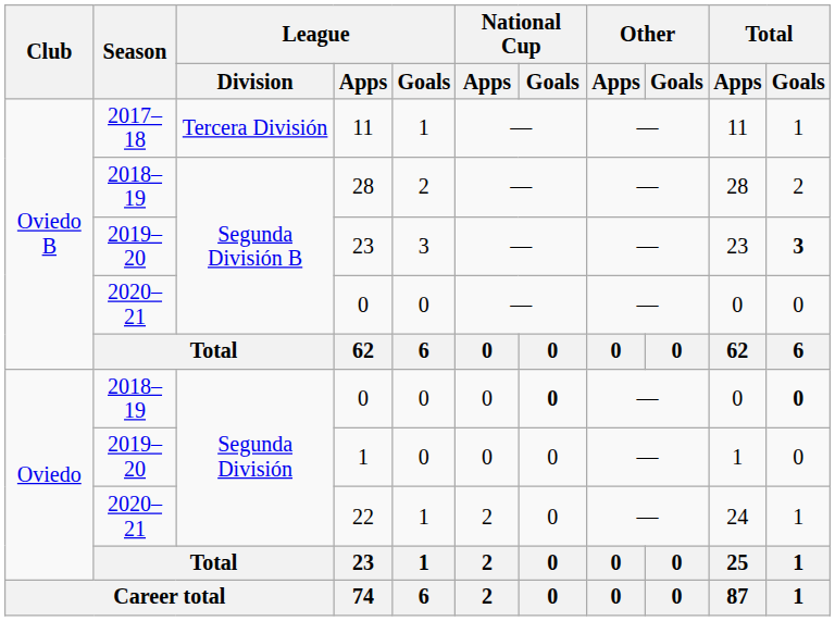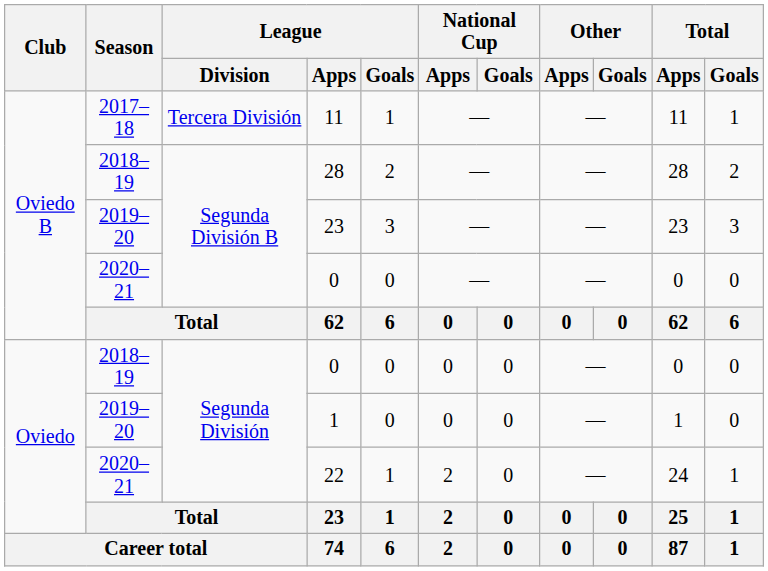2019–20 / 23 | Total / Goals: bold -> normal
2018–19 / 0 | National Cup / Goals: bold -> normal
2018–19 / 0 | Total / Goals: bold -> normal
